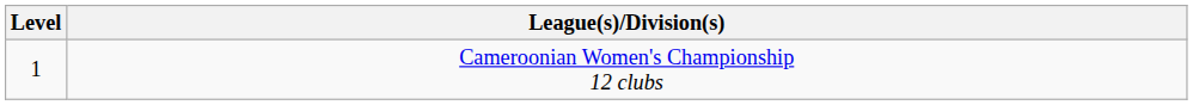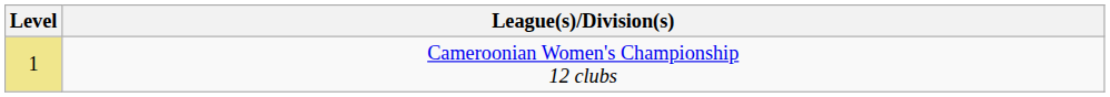Cameroonian Women's Championship 12 clubs | Level: no background -> khaki background
